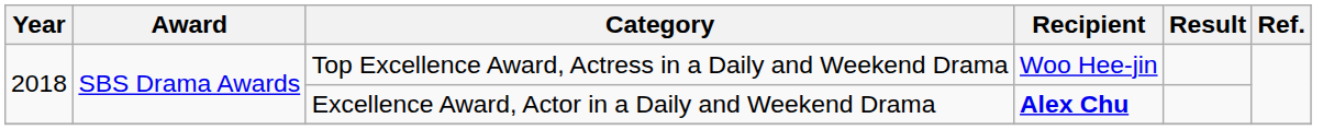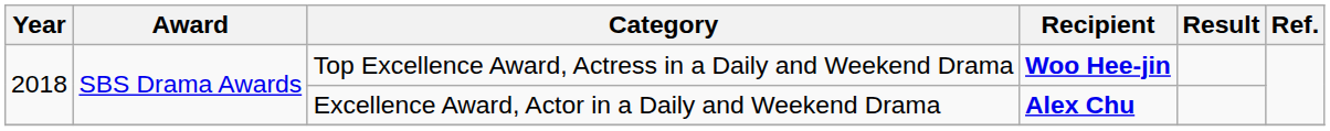Top Excellence Award, Actress in a Daily and Weekend Drama | Recipient: normal -> bold
